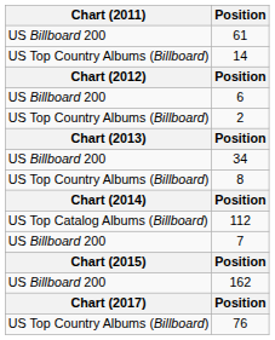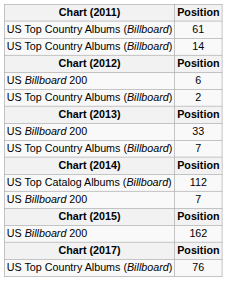row 2 | Chart (2011): US Billboard 200 -> US Top Country Albums (Billboard)
row 8 | Position: 34 -> 33
row 9 | Position: 8 -> 7
